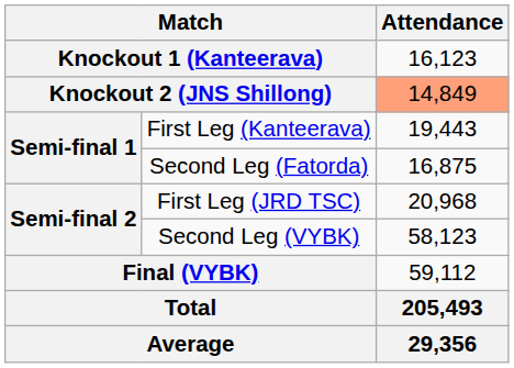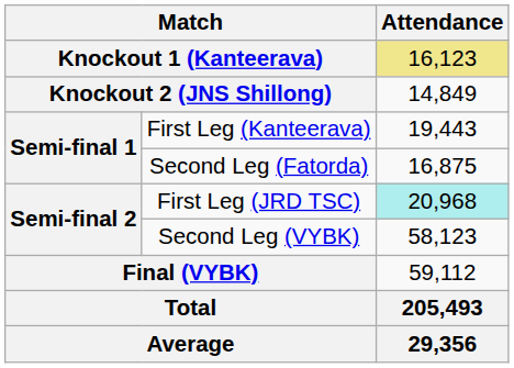Knockout 1 (Kanteerava) | Attendance: no background -> khaki background
Knockout 2 (JNS Shillong) | Attendance: lightsalmon background -> no background
First Leg (JRD TSC) | Attendance: no background -> paleturquoise background
